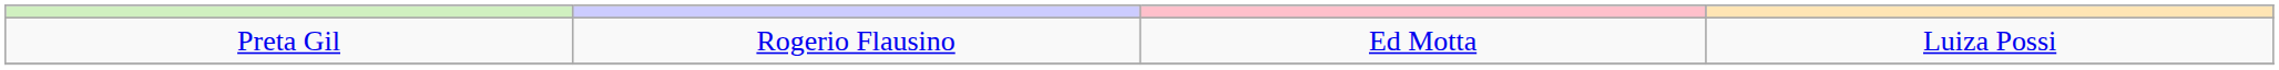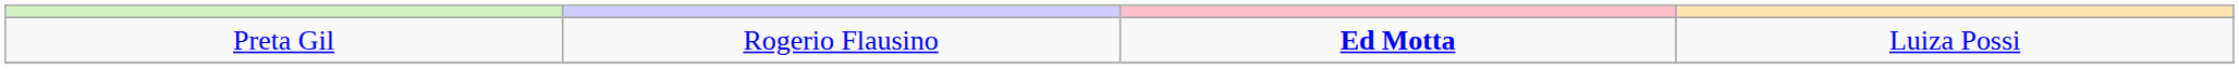Preta Gil | column 3: normal -> bold
